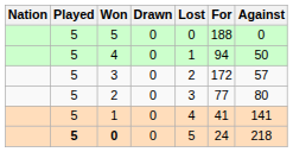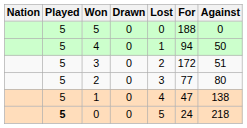row 4 | Against: 57 -> 51
row 6 | For: 41 -> 47
row 6 | Against: 141 -> 138
row 7 | Won: bold -> normal
